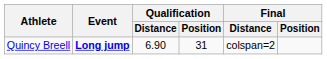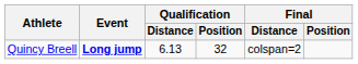Quincy Breell | Qualification / Distance: 6.90 -> 6.13
Quincy Breell | Qualification / Position: 31 -> 32
